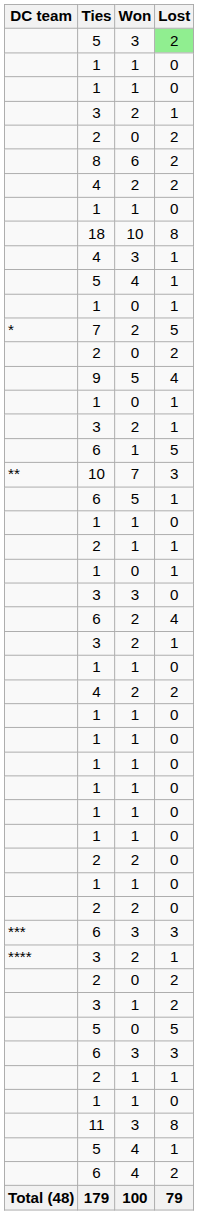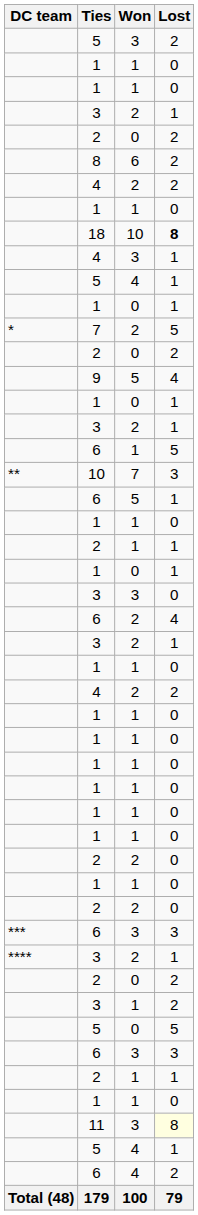5 / 3 | Lost: lightgreen background -> no background
18 | Lost: normal -> bold
11 | Lost: no background -> lightyellow background
